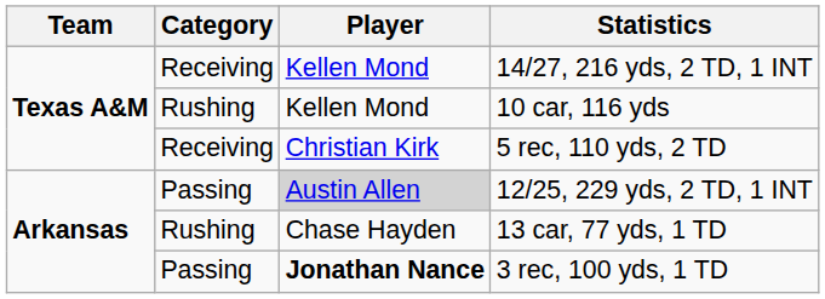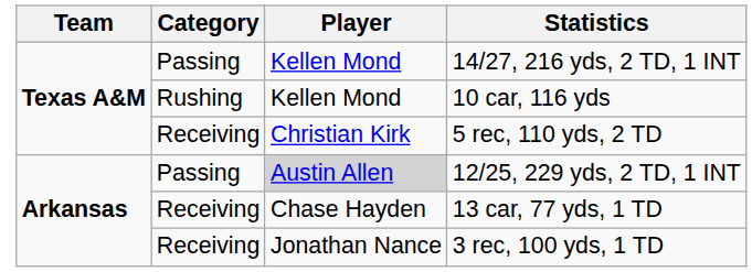14/27, 216 yds, 2 TD, 1 INT | Category: Receiving -> Passing
13 car, 77 yds, 1 TD | Category: Rushing -> Receiving
3 rec, 100 yds, 1 TD | Category: Passing -> Receiving
3 rec, 100 yds, 1 TD | Player: bold -> normal
